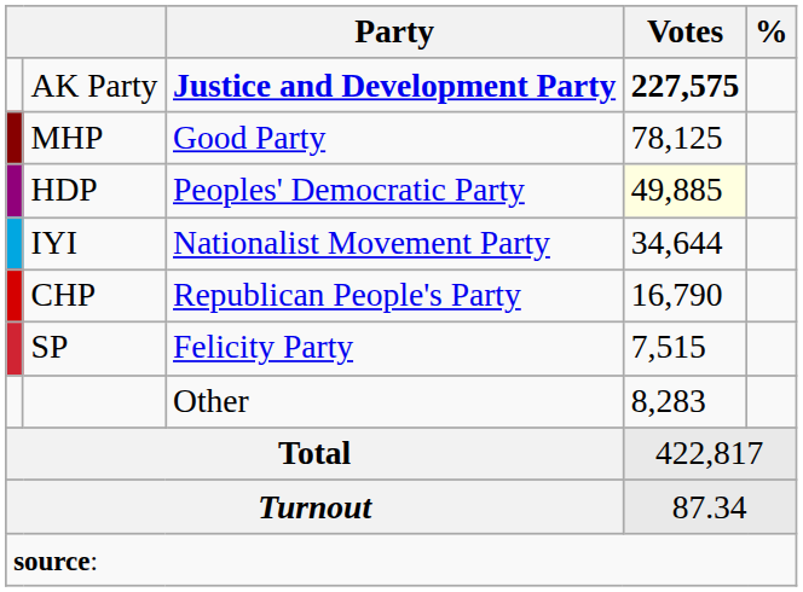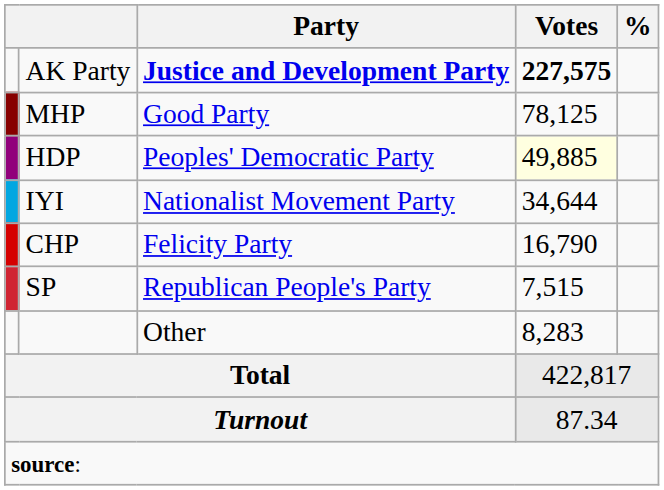CHP | Party: Republican People's Party -> Felicity Party
SP | Party: Felicity Party -> Republican People's Party
